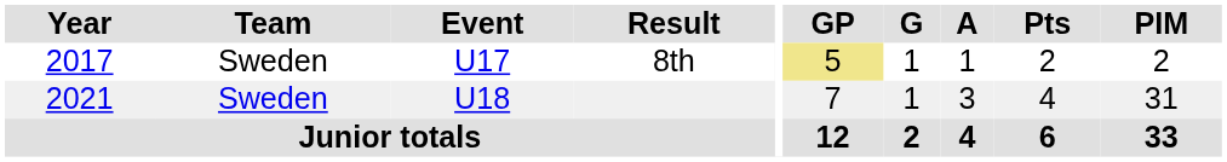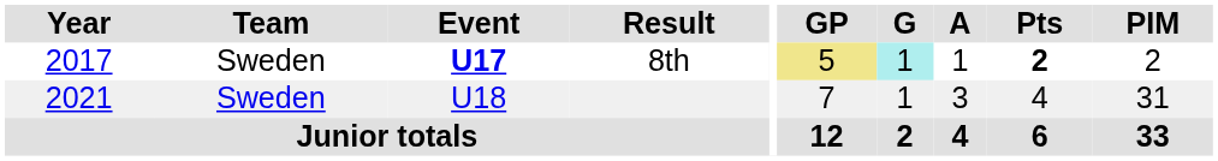8th | Event: normal -> bold
8th | G: no background -> paleturquoise background
8th | Pts: normal -> bold
